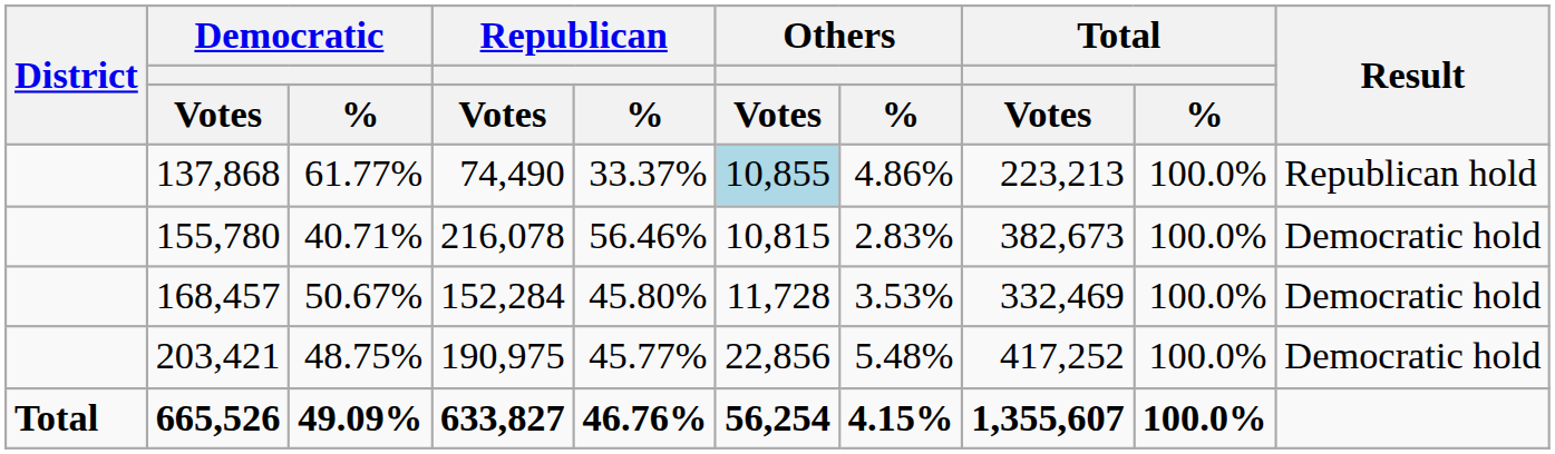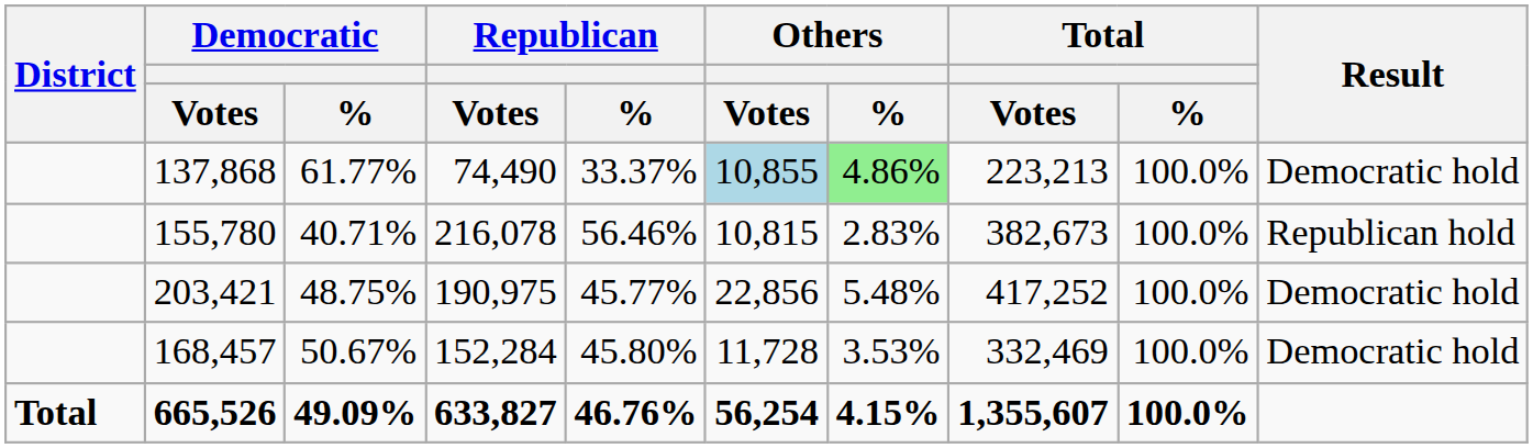137,868 | Others / %: no background -> lightgreen background
137,868 | Result: Republican hold -> Democratic hold
155,780 | Result: Democratic hold -> Republican hold
rows swapped: 203,421 <-> 168,457
